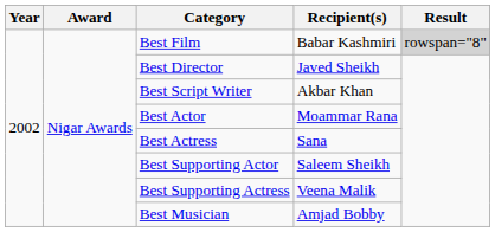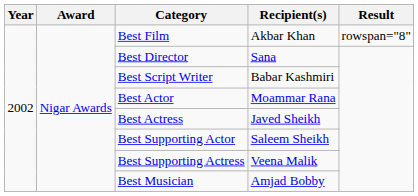Best Film | Recipient(s): Babar Kashmiri -> Akbar Khan
Best Film | Result: lightgrey background -> no background
Best Director | Recipient(s): Javed Sheikh -> Sana
Best Script Writer | Recipient(s): Akbar Khan -> Babar Kashmiri
Best Actress | Recipient(s): Sana -> Javed Sheikh
